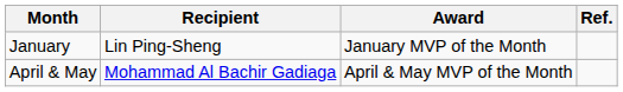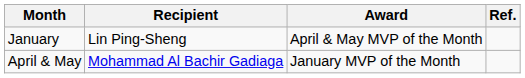January | Award: January MVP of the Month -> April & May MVP of the Month
April & May | Award: April & May MVP of the Month -> January MVP of the Month
